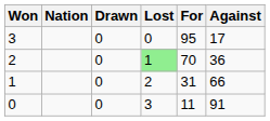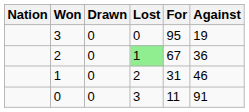columns swapped: Nation <-> Won
row 2 | Against: 17 -> 19
row 3 | For: 70 -> 67
row 4 | Against: 66 -> 46
